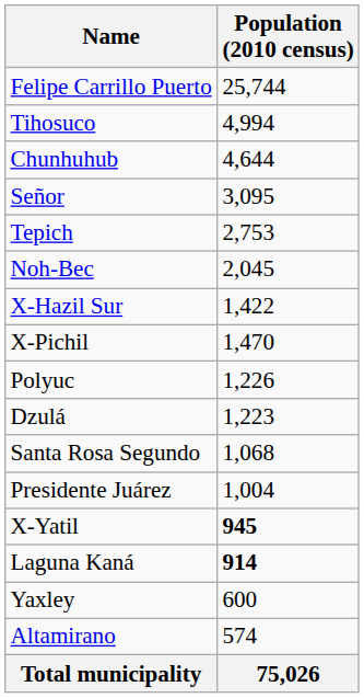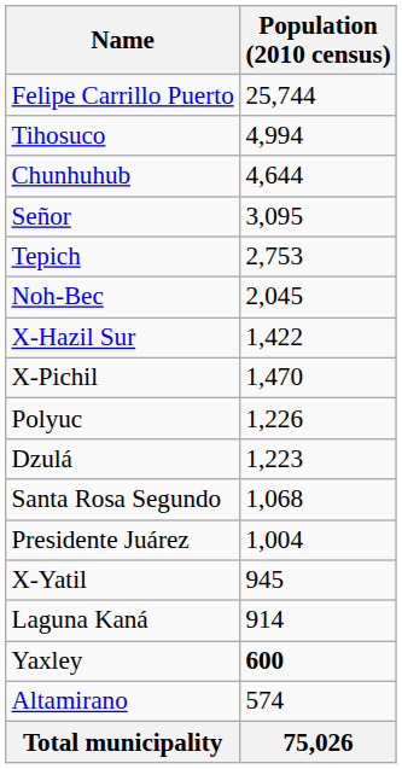X-Yatil | Population (2010 census): bold -> normal
Laguna Kaná | Population (2010 census): bold -> normal
Yaxley | Population (2010 census): normal -> bold
